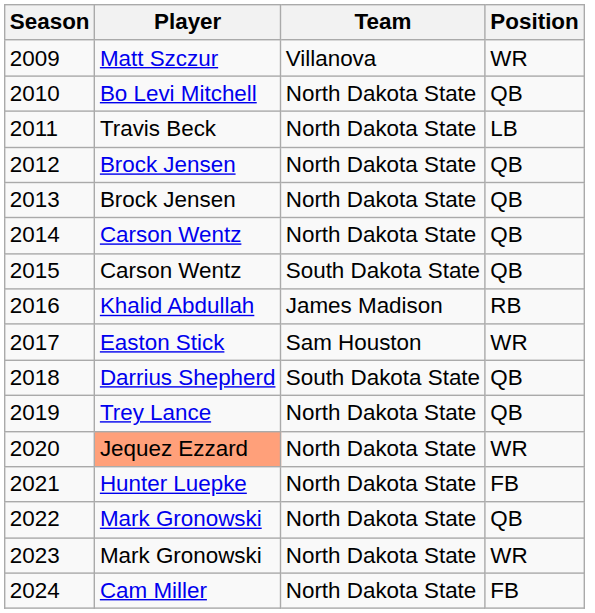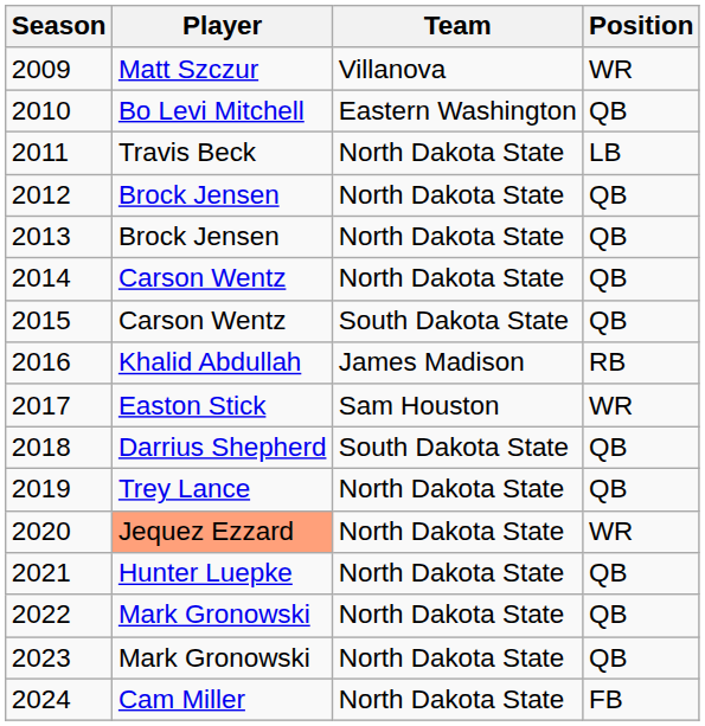2010 | Team: North Dakota State -> Eastern Washington
2021 | Position: FB -> QB
2023 | Position: WR -> QB
